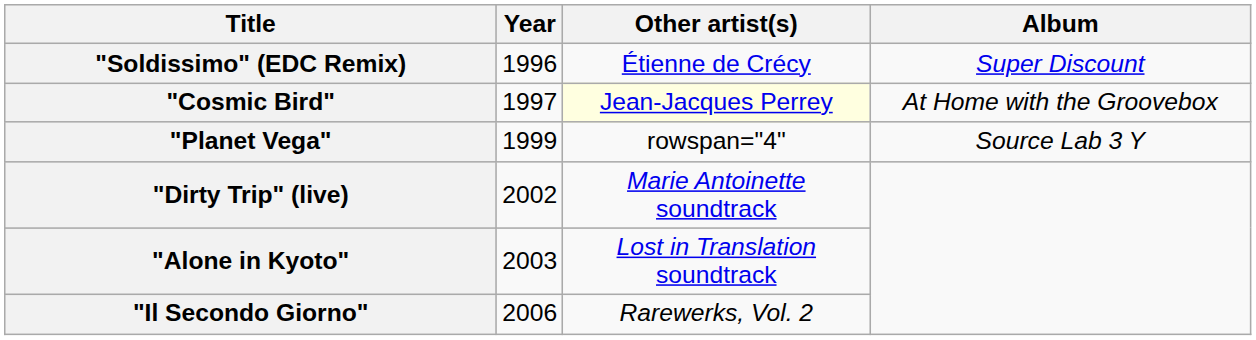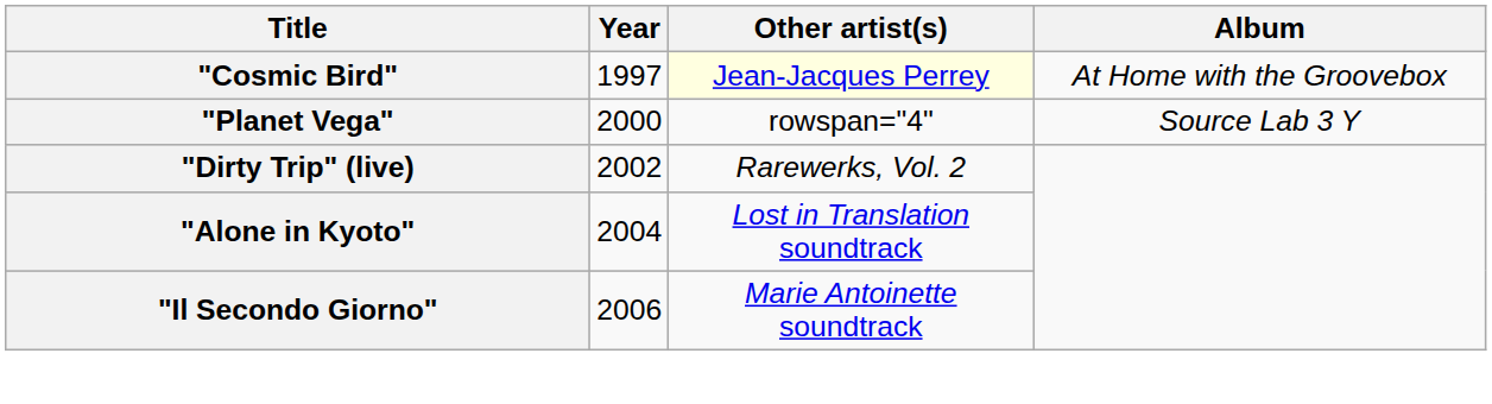- row: "Soldissimo" (EDC Remix) | 1996 | Étienne de Crécy | Super Discount
"Planet Vega" | Year: 1999 -> 2000
"Dirty Trip" (live) | Other artist(s): Marie Antoinette soundtrack -> Rarewerks, Vol. 2
"Alone in Kyoto" | Year: 2003 -> 2004
"Il Secondo Giorno" | Other artist(s): Rarewerks, Vol. 2 -> Marie Antoinette soundtrack
